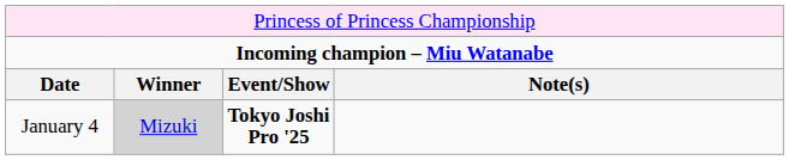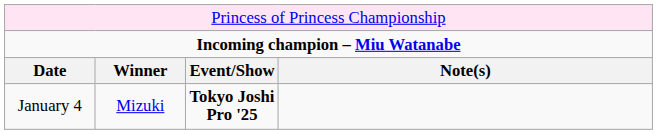January 4 | column 2: lightgrey background -> no background
